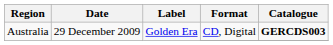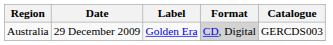row 2 | Format: no background -> lightgrey background
row 2 | Catalogue: bold -> normal
